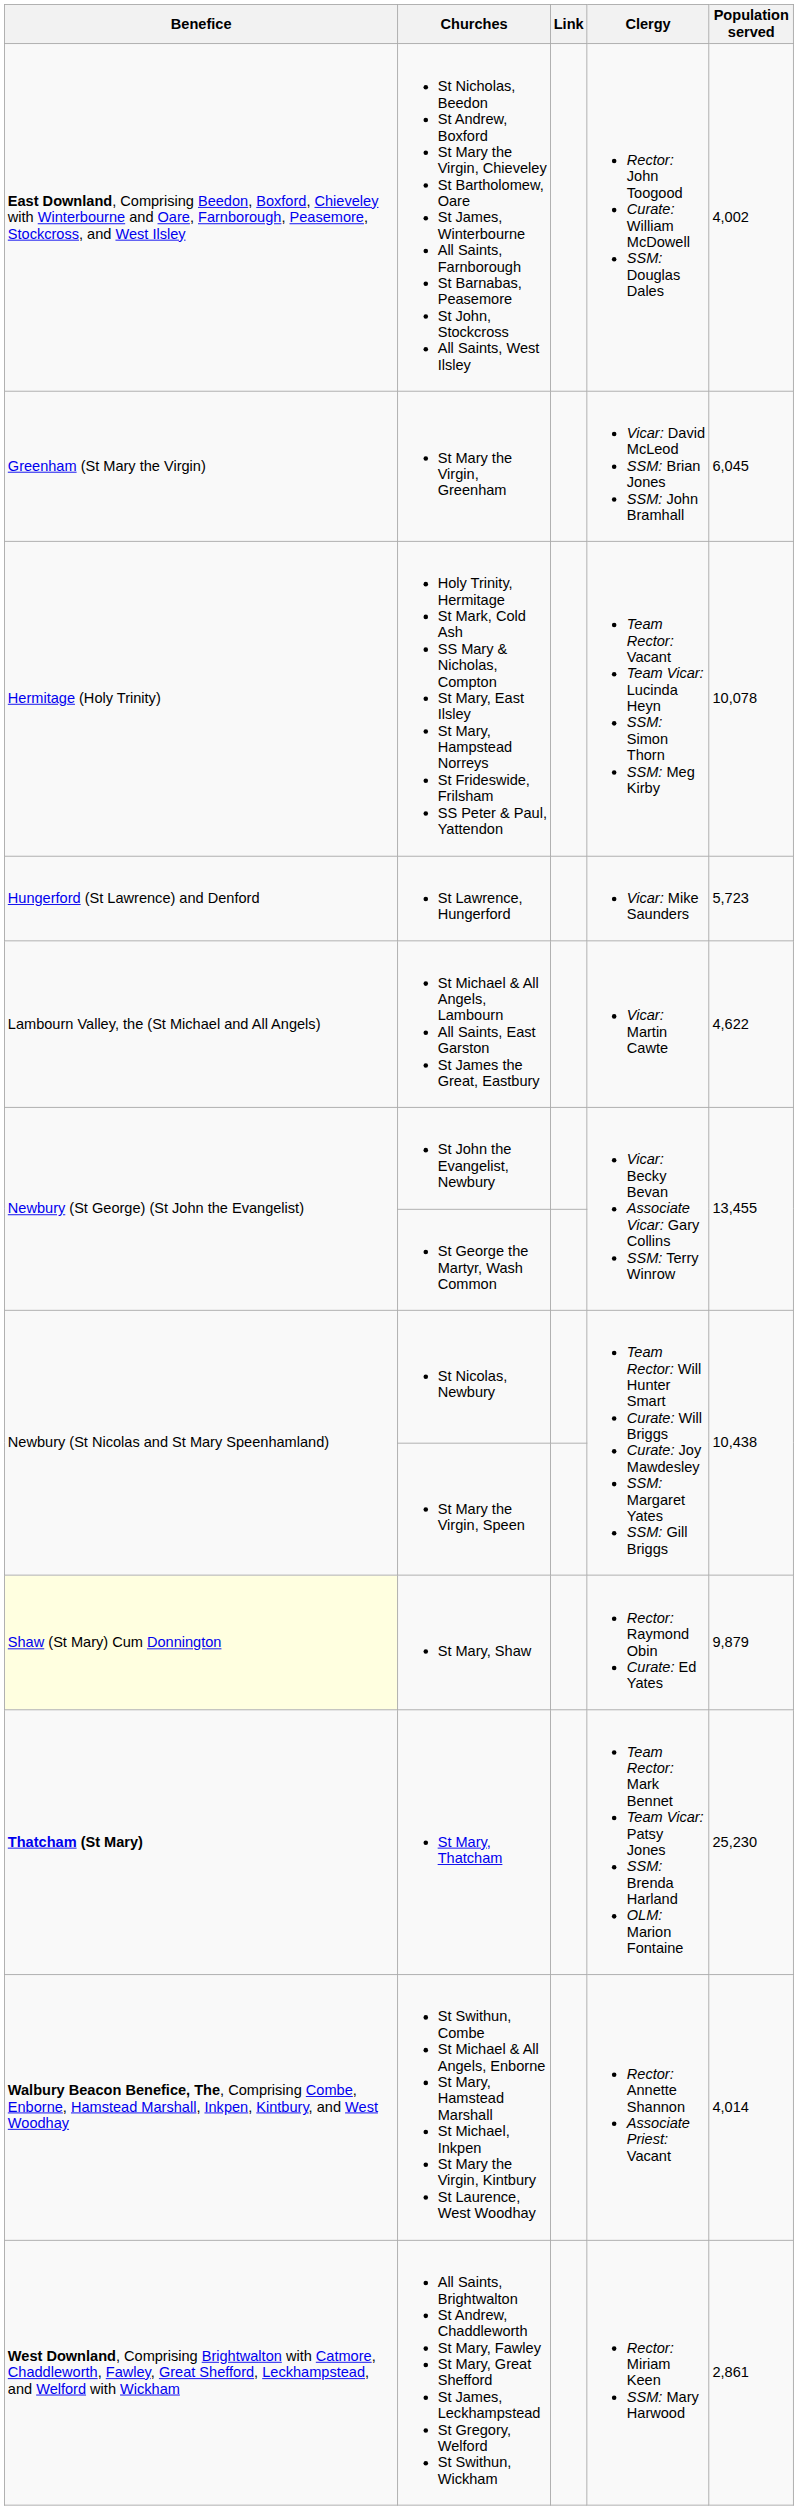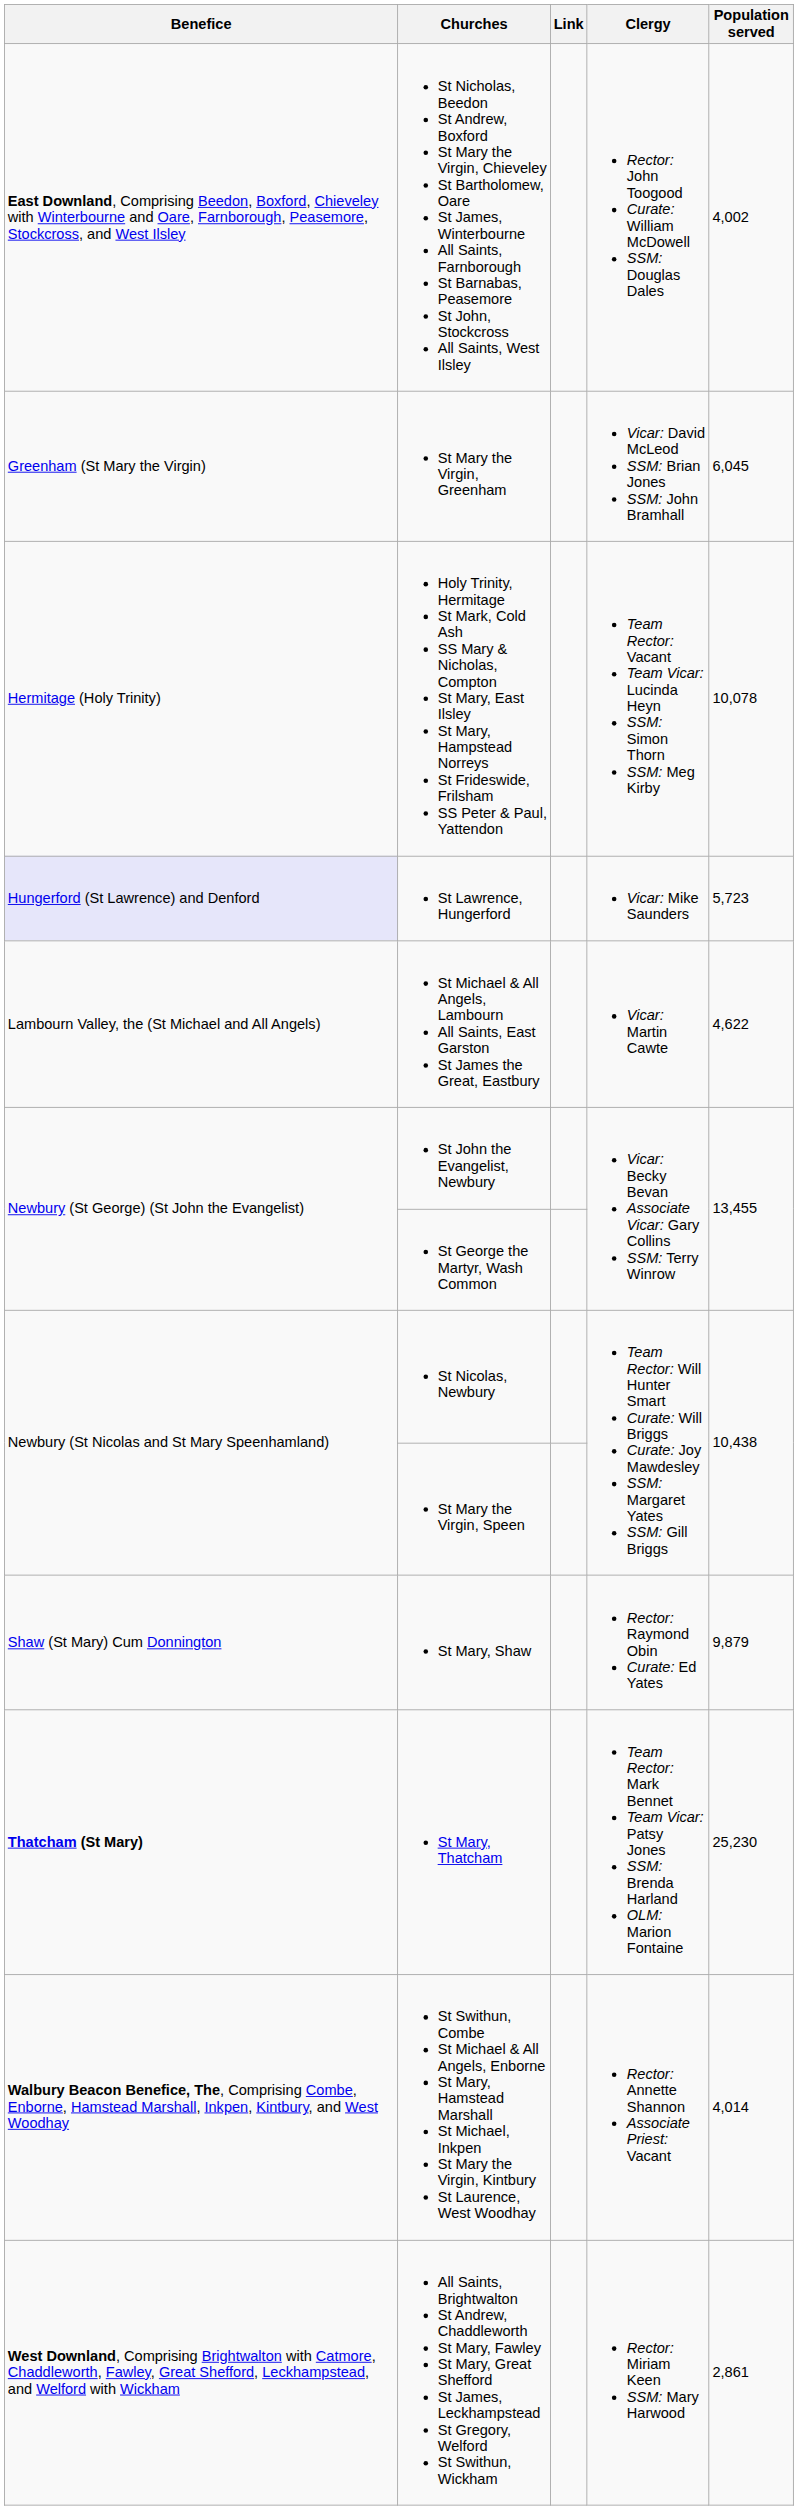St Lawrence, Hungerford | Benefice: no background -> lavender background
St Mary, Shaw | Benefice: lightyellow background -> no background
